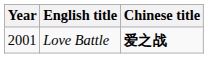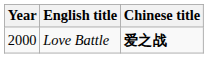Love Battle | Year: 2001 -> 2000
